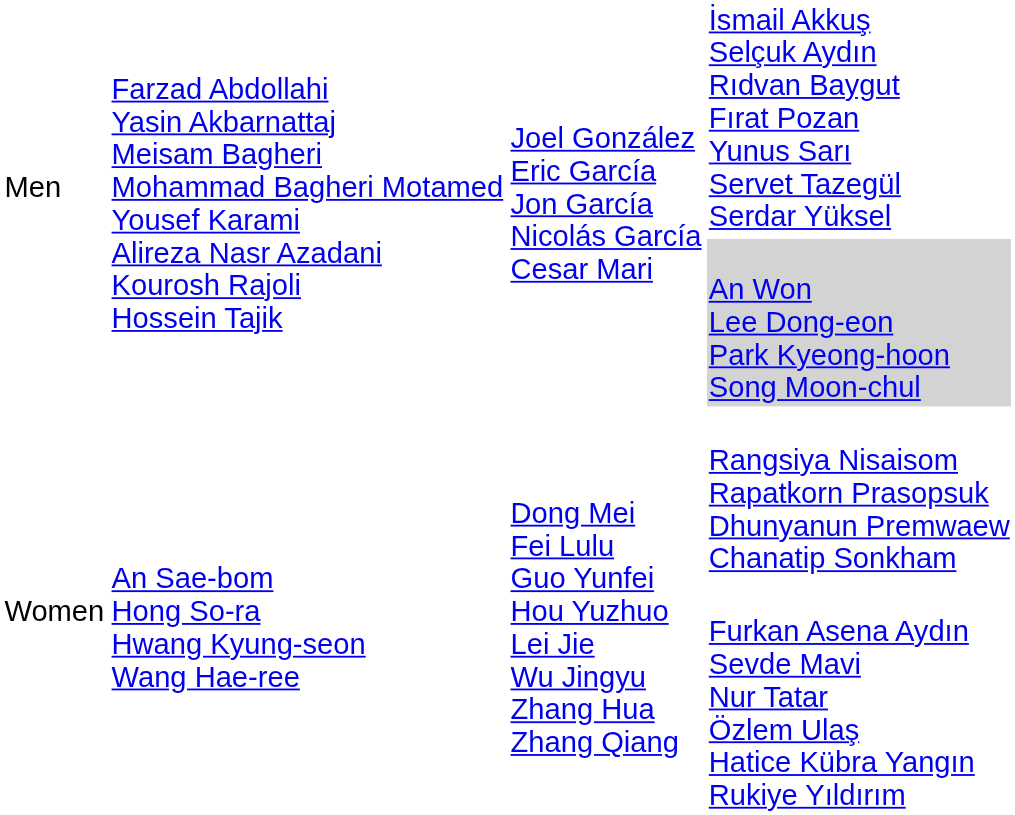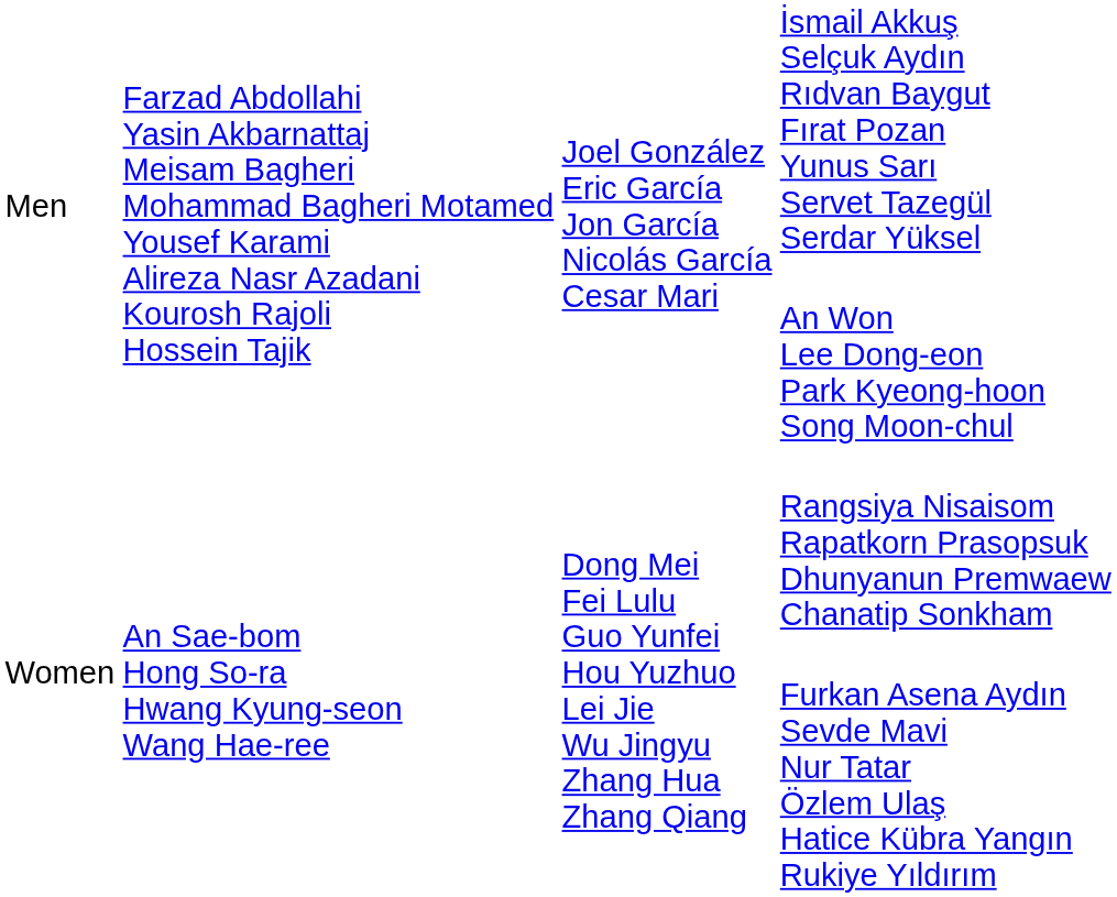An Won Lee Dong-eon Park Kyeong-hoon Song Moon-chul | column 4: lightgrey background -> no background
